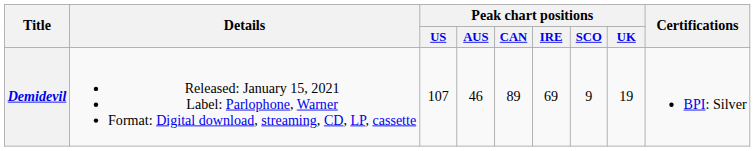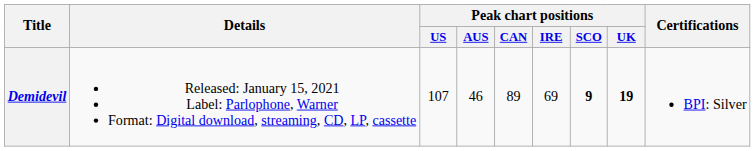Demidevil | Peak chart positions / SCO: normal -> bold
Demidevil | Peak chart positions / UK: normal -> bold
